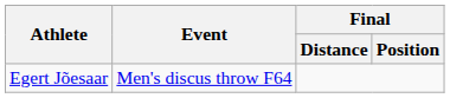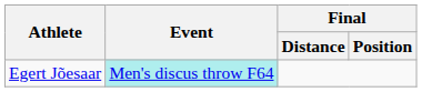Egert Jõesaar | Event: no background -> paleturquoise background
